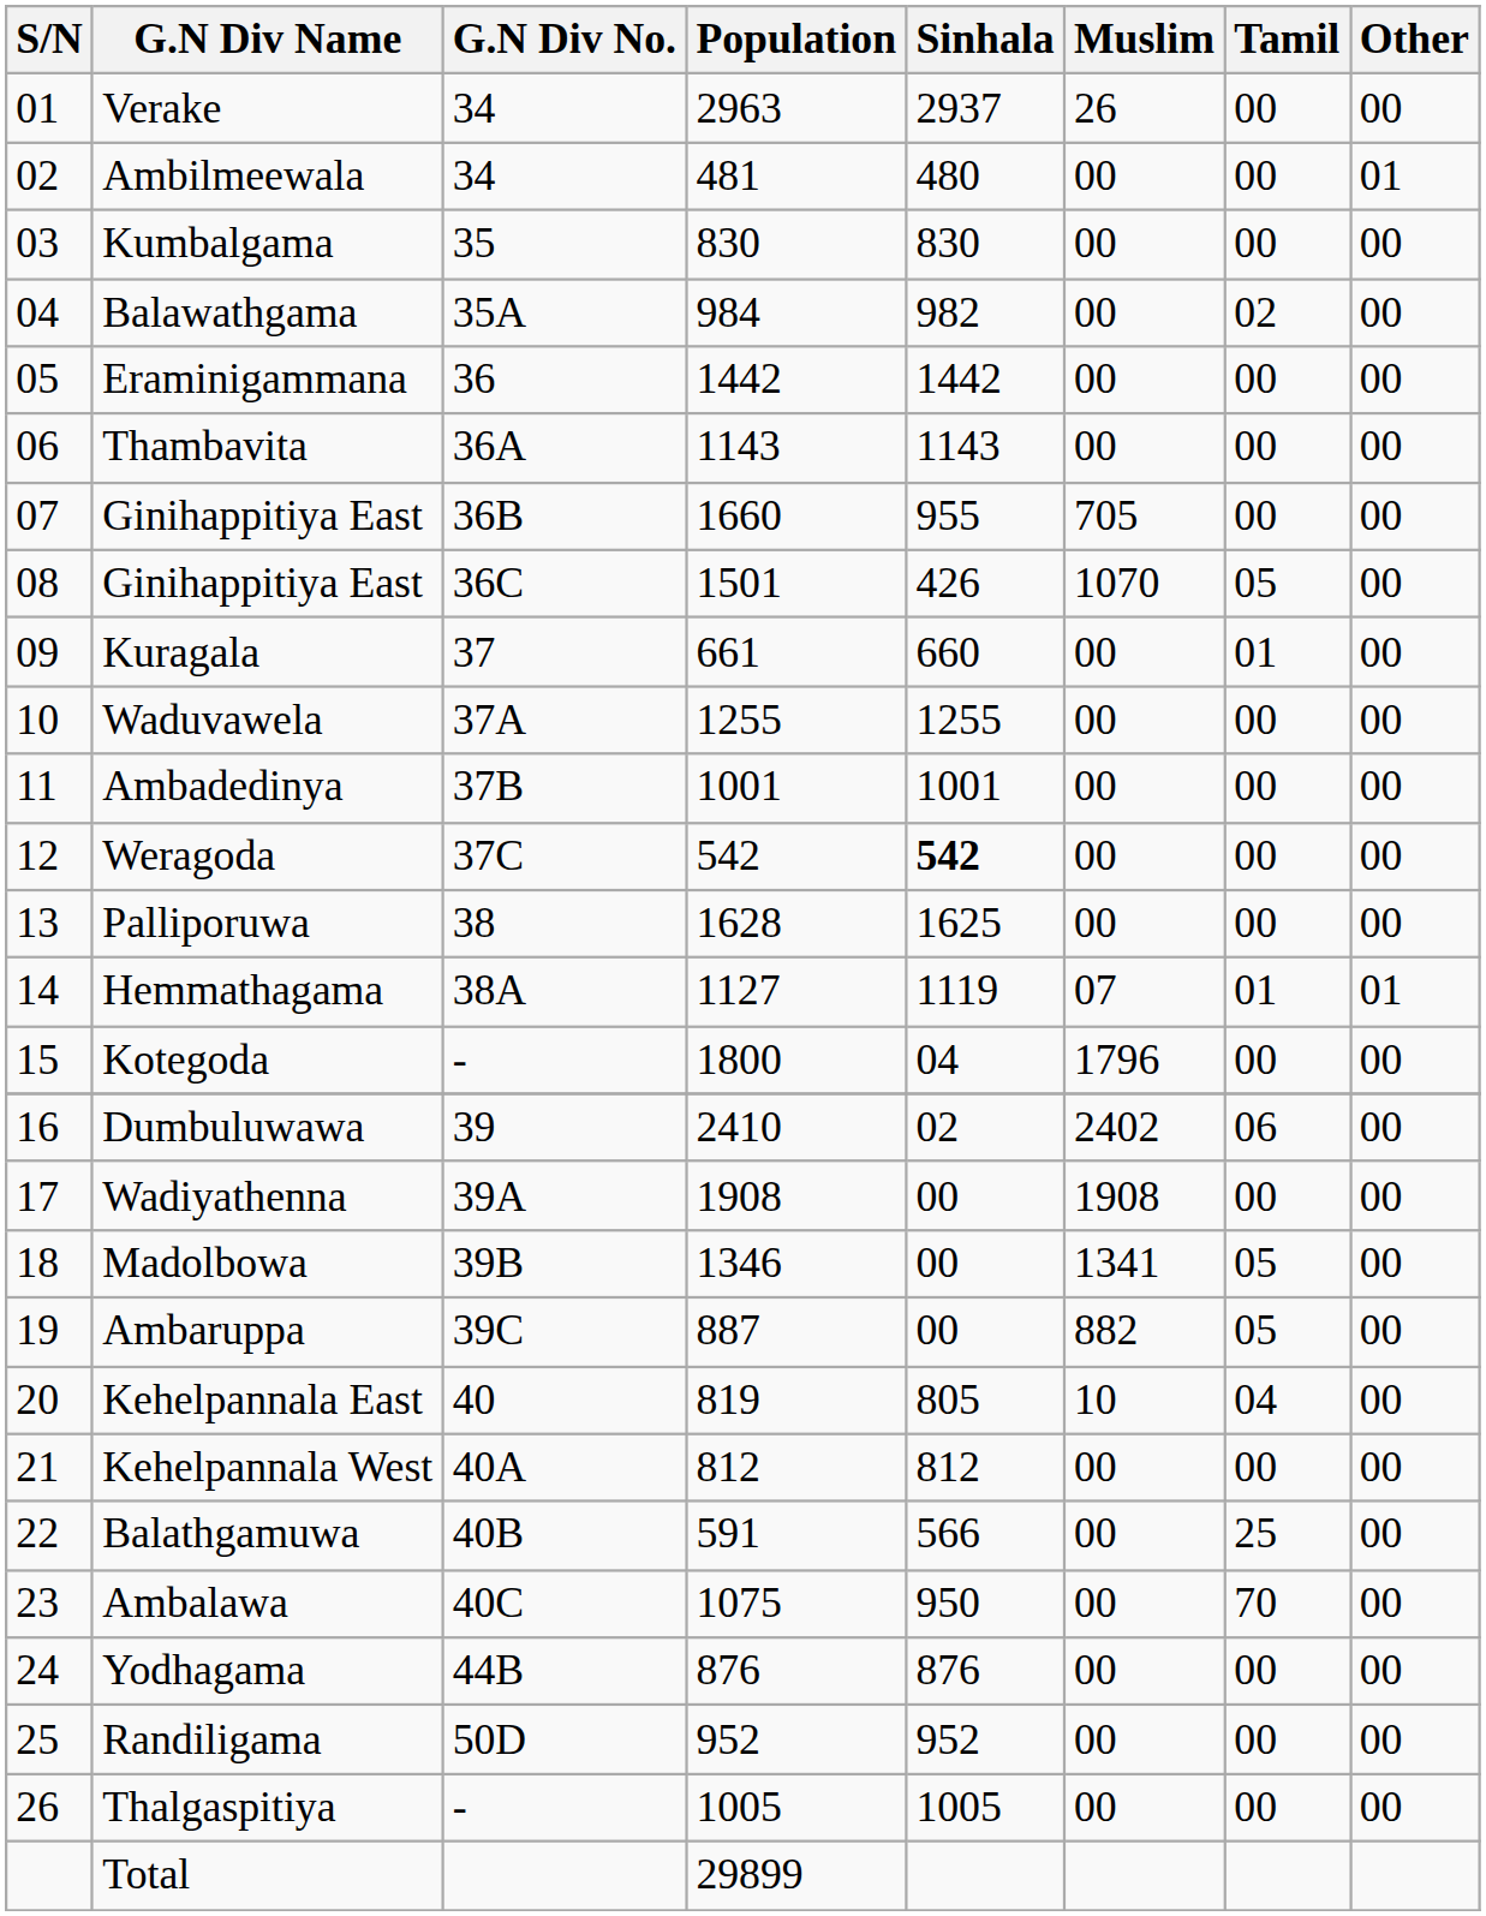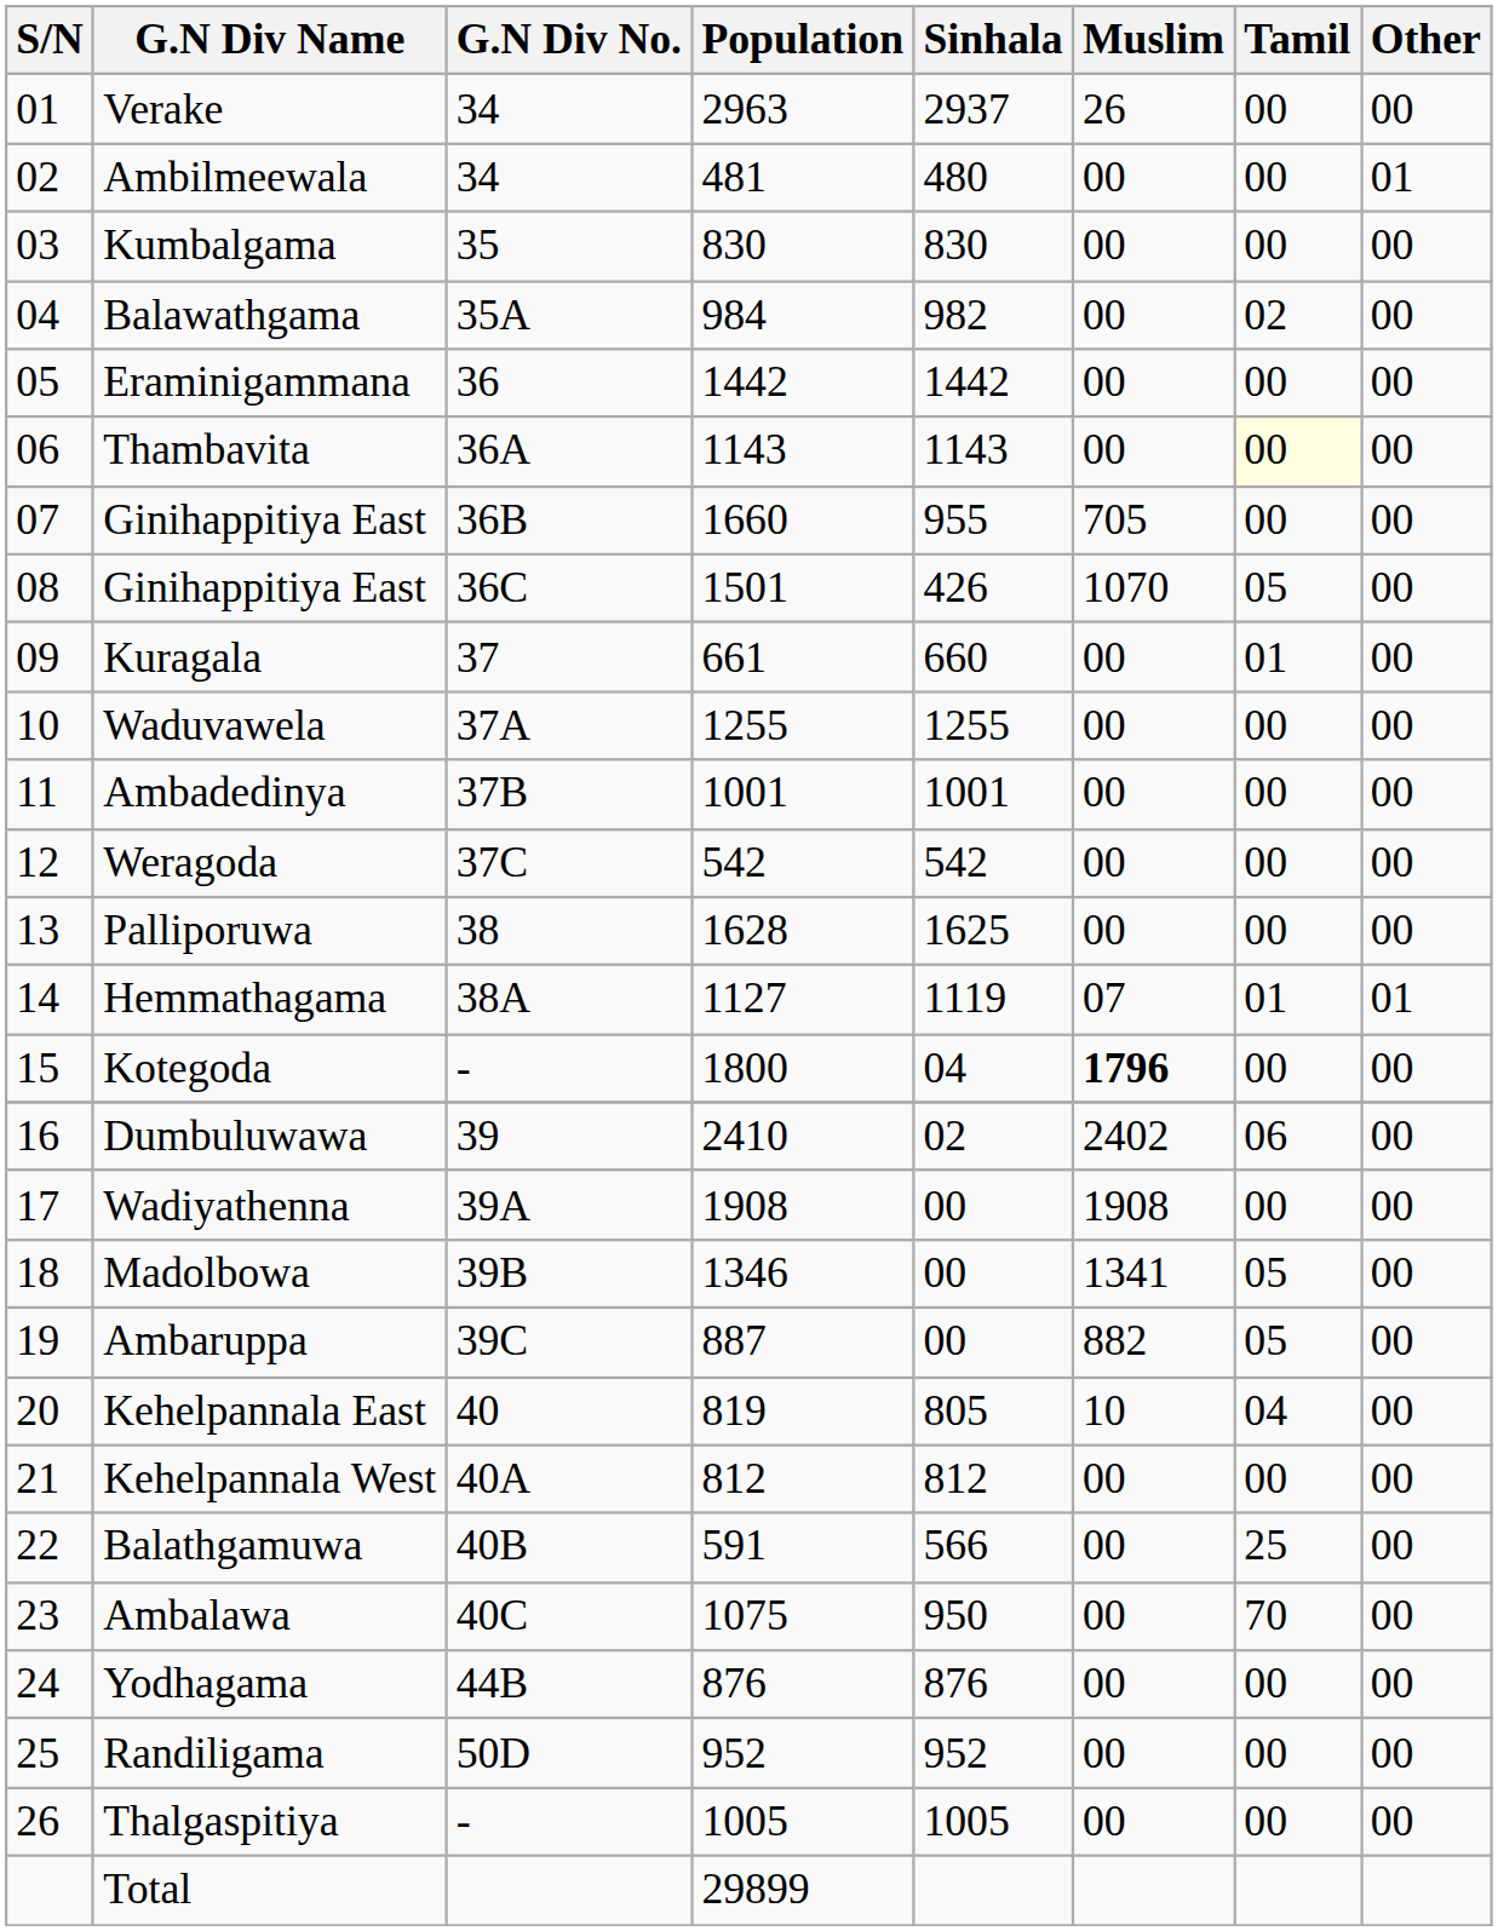Thambavita | Tamil: no background -> lightyellow background
Weragoda | Sinhala: bold -> normal
Kotegoda | Muslim: normal -> bold
